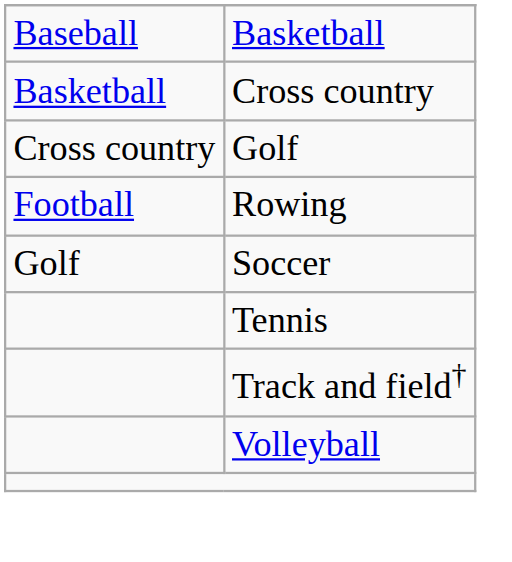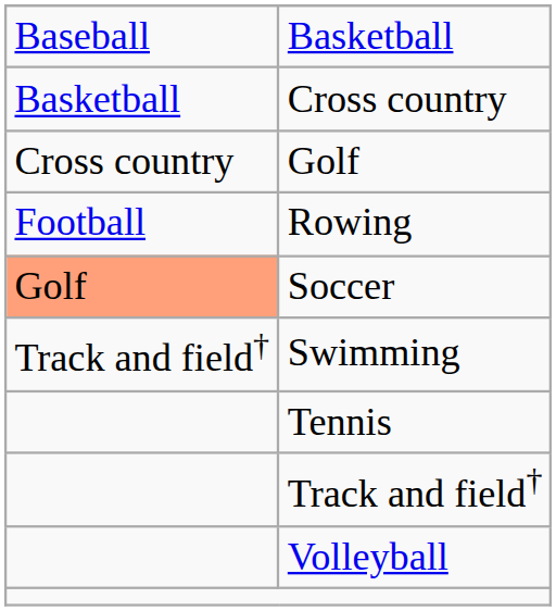Soccer | column 1: no background -> lightsalmon background
+ row: Track and field† | Swimming
